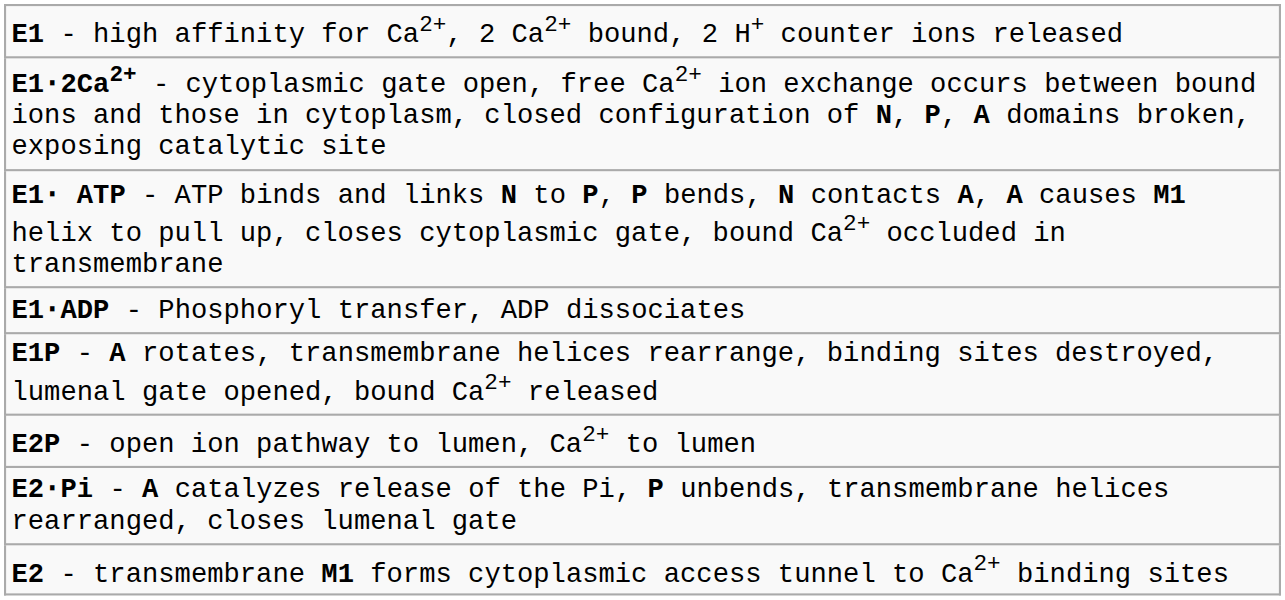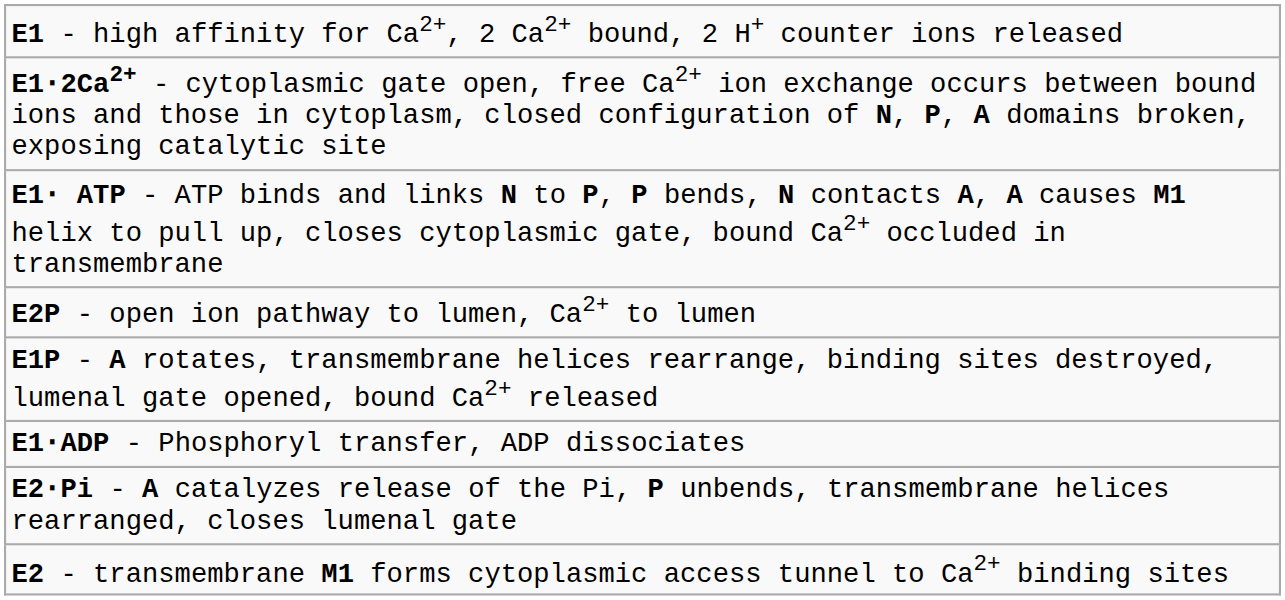row 4 | column 1: E1⋅ADP - Phosphoryl transfer, ADP dissociates -> E2P - open ion pathway to lumen, Ca2+ to lumen
row 6 | column 1: E2P - open ion pathway to lumen, Ca2+ to lumen -> E1⋅ADP - Phosphoryl transfer, ADP dissociates
